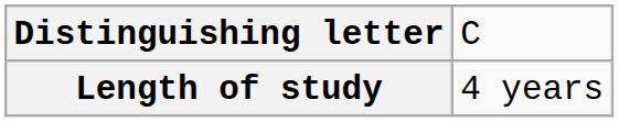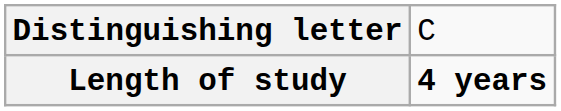Length of study | column 2: normal -> bold
